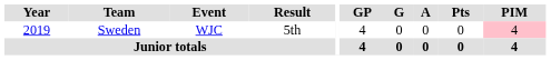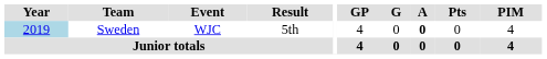Sweden | Year: no background -> lightblue background
Sweden | A: normal -> bold
Sweden | PIM: pink background -> no background
